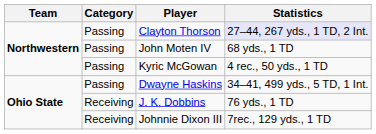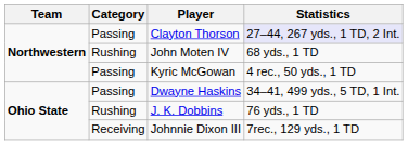John Moten IV | Category: Passing -> Rushing
J. K. Dobbins | Category: Receiving -> Rushing
